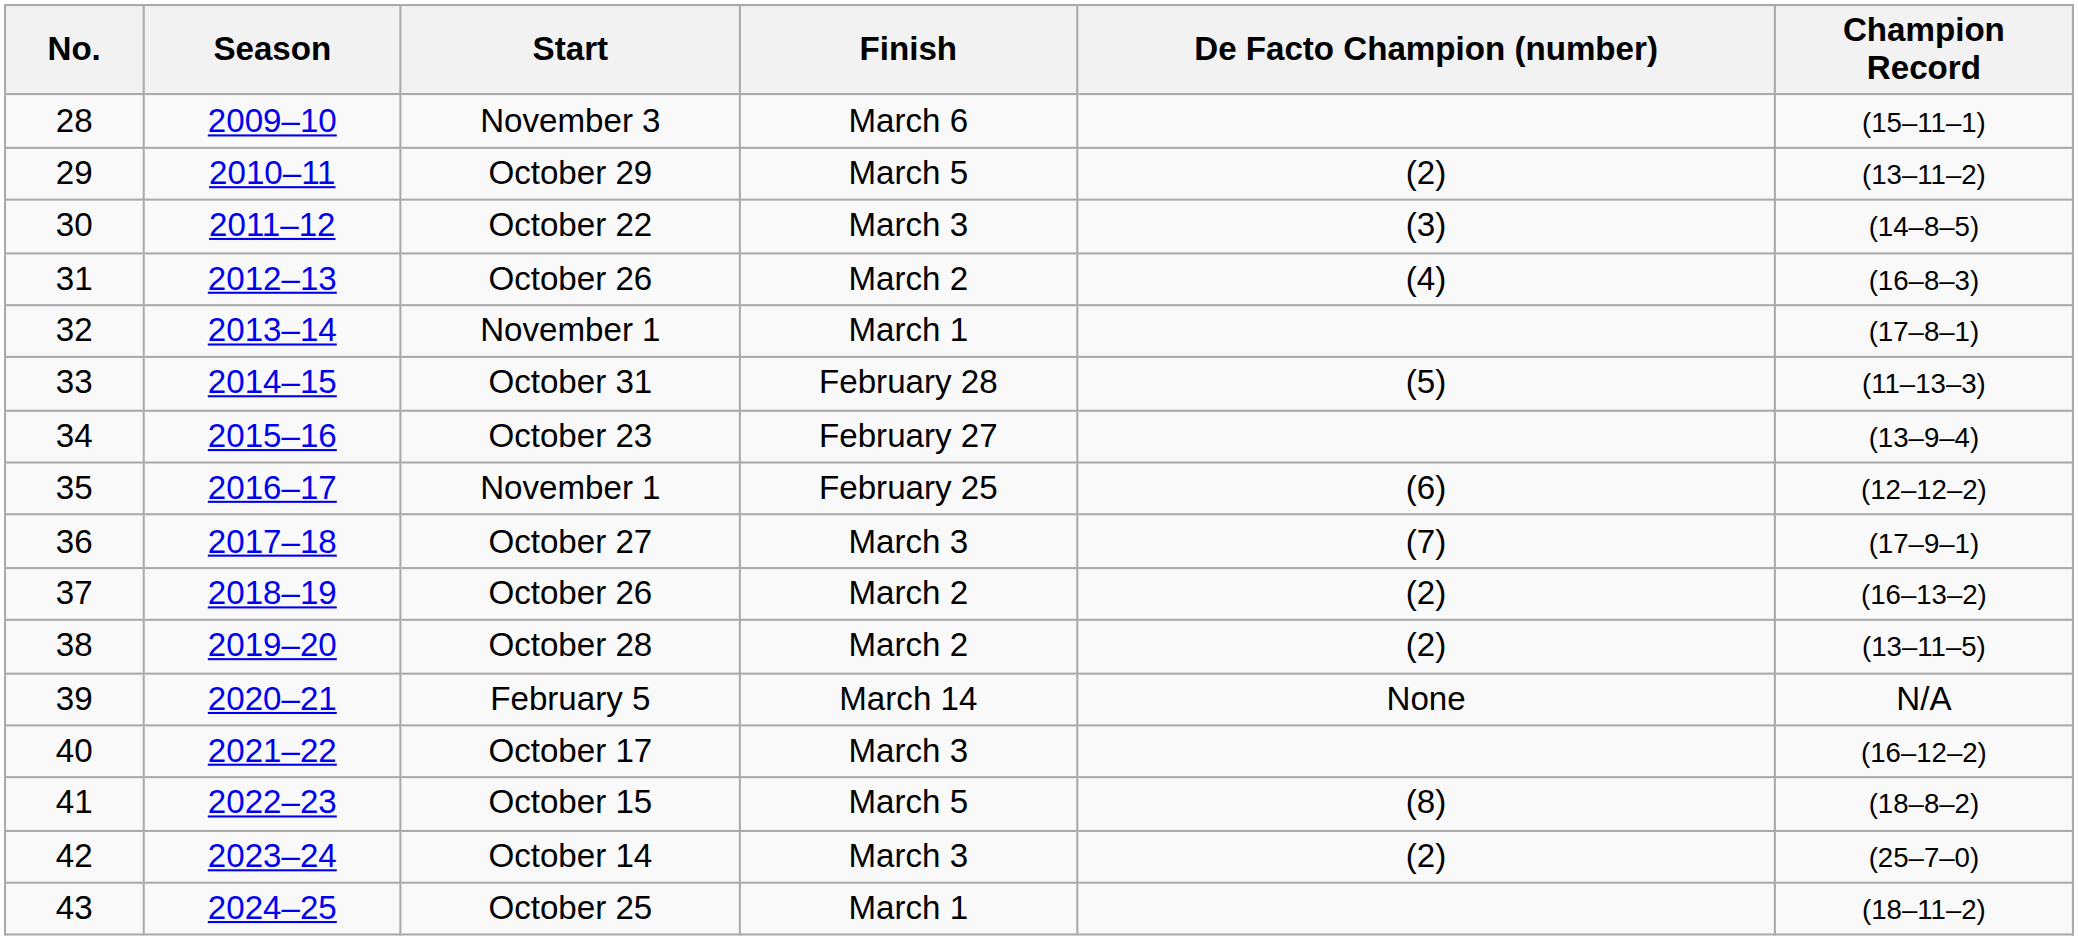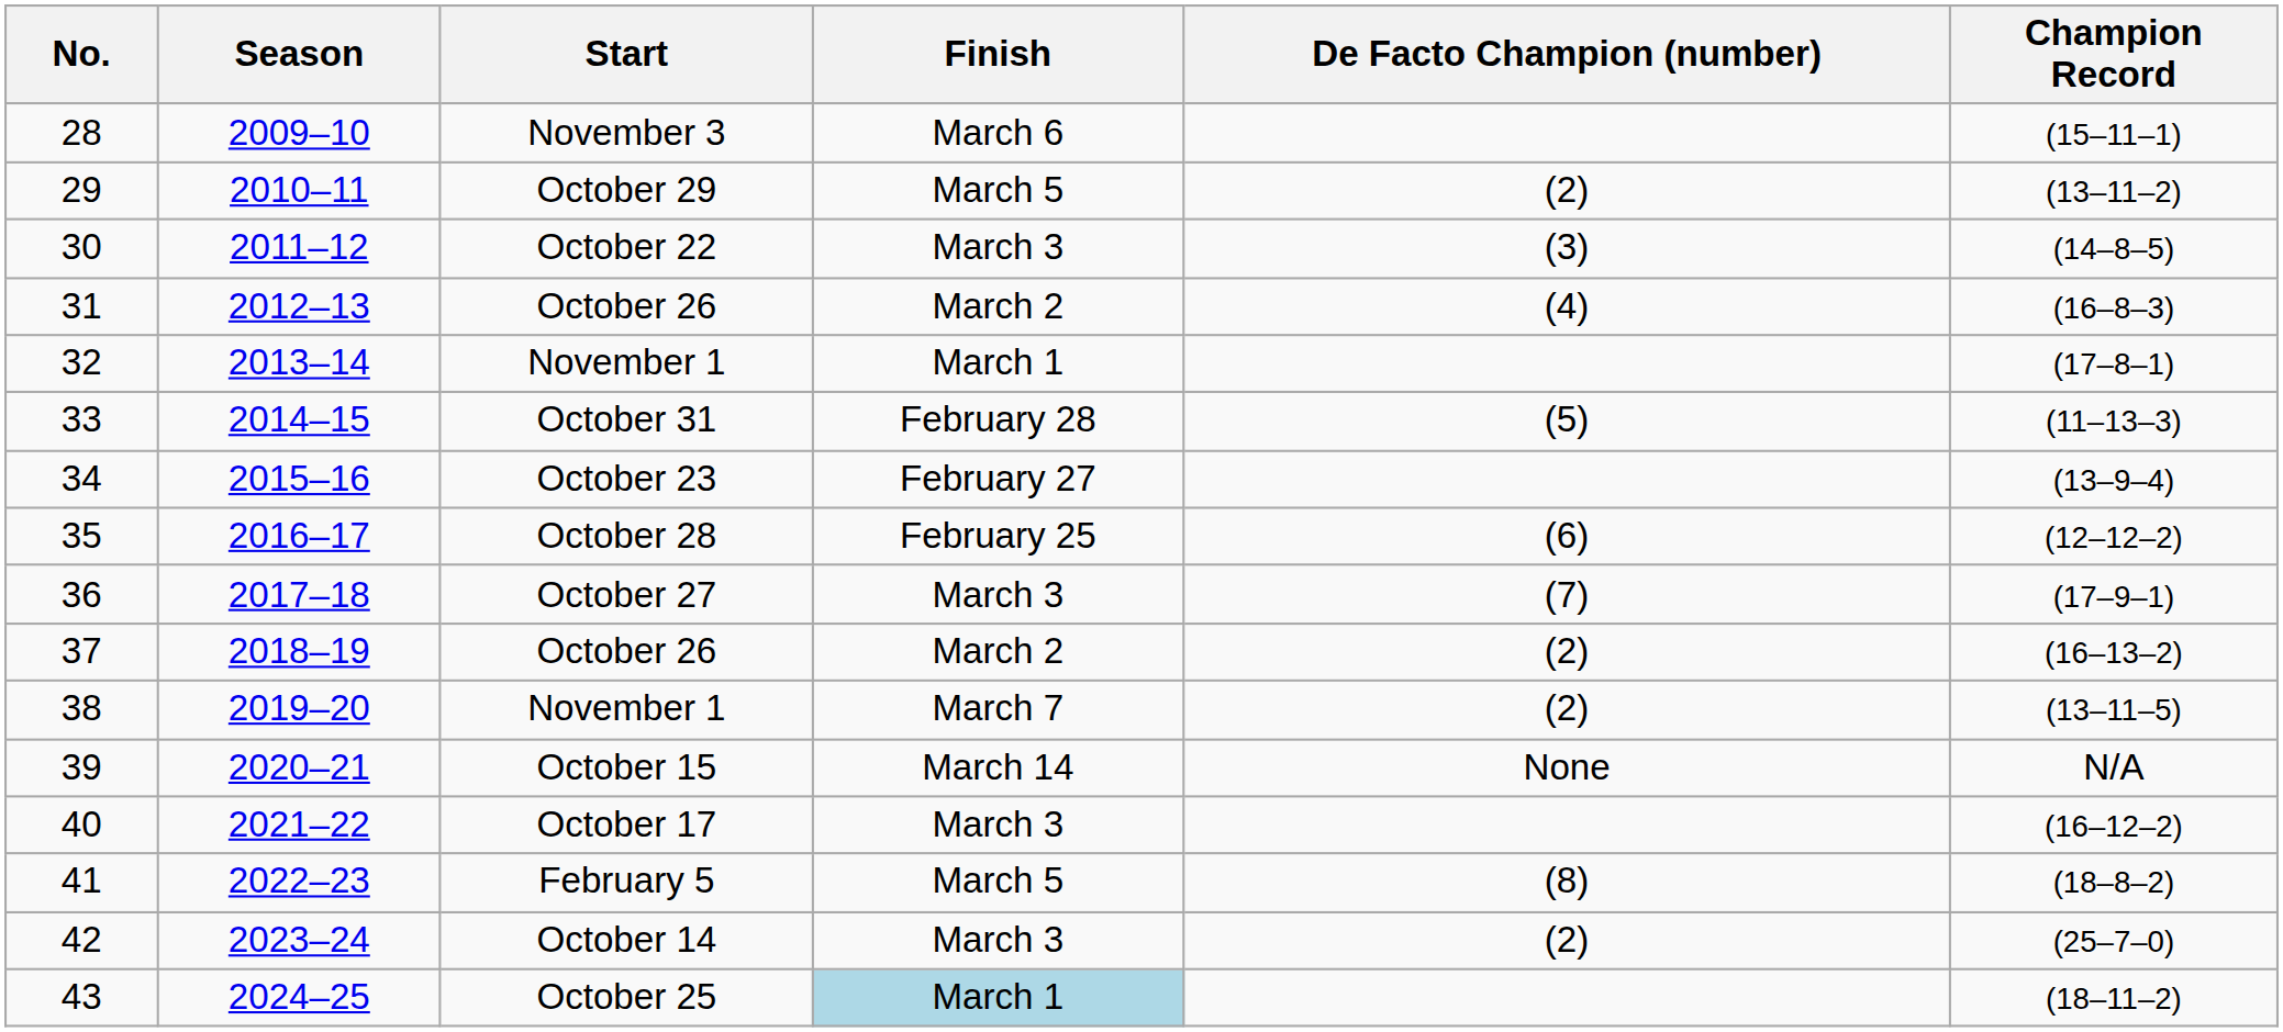35 | Start: November 1 -> October 28
38 | Start: October 28 -> November 1
38 | Finish: March 2 -> March 7
39 | Start: February 5 -> October 15
41 | Start: October 15 -> February 5
43 | Finish: no background -> lightblue background
